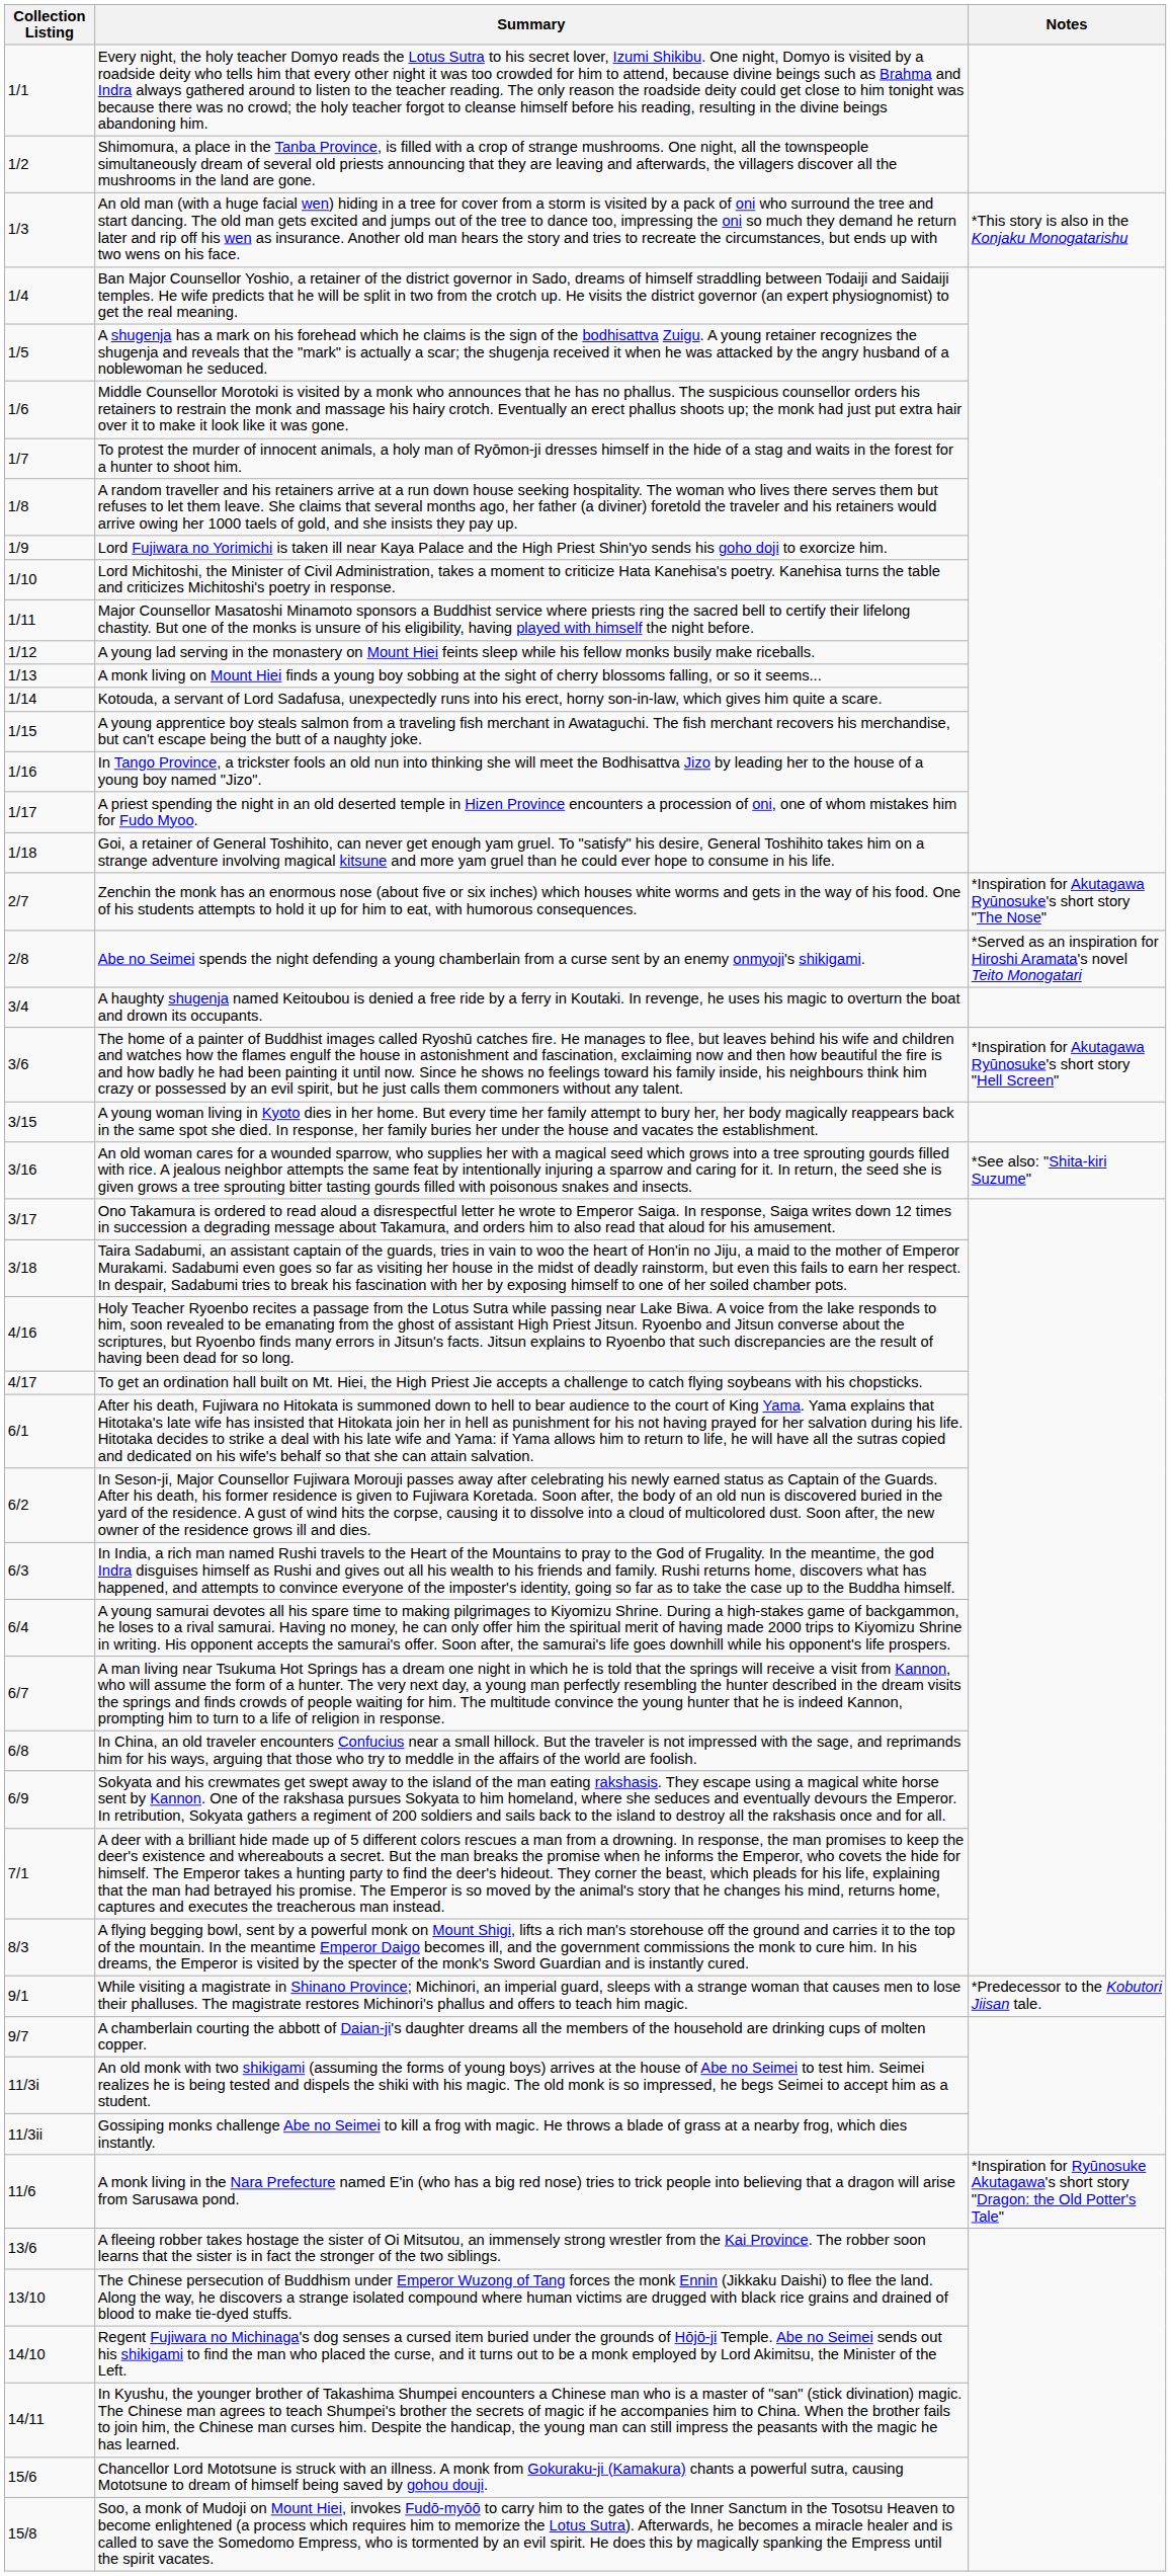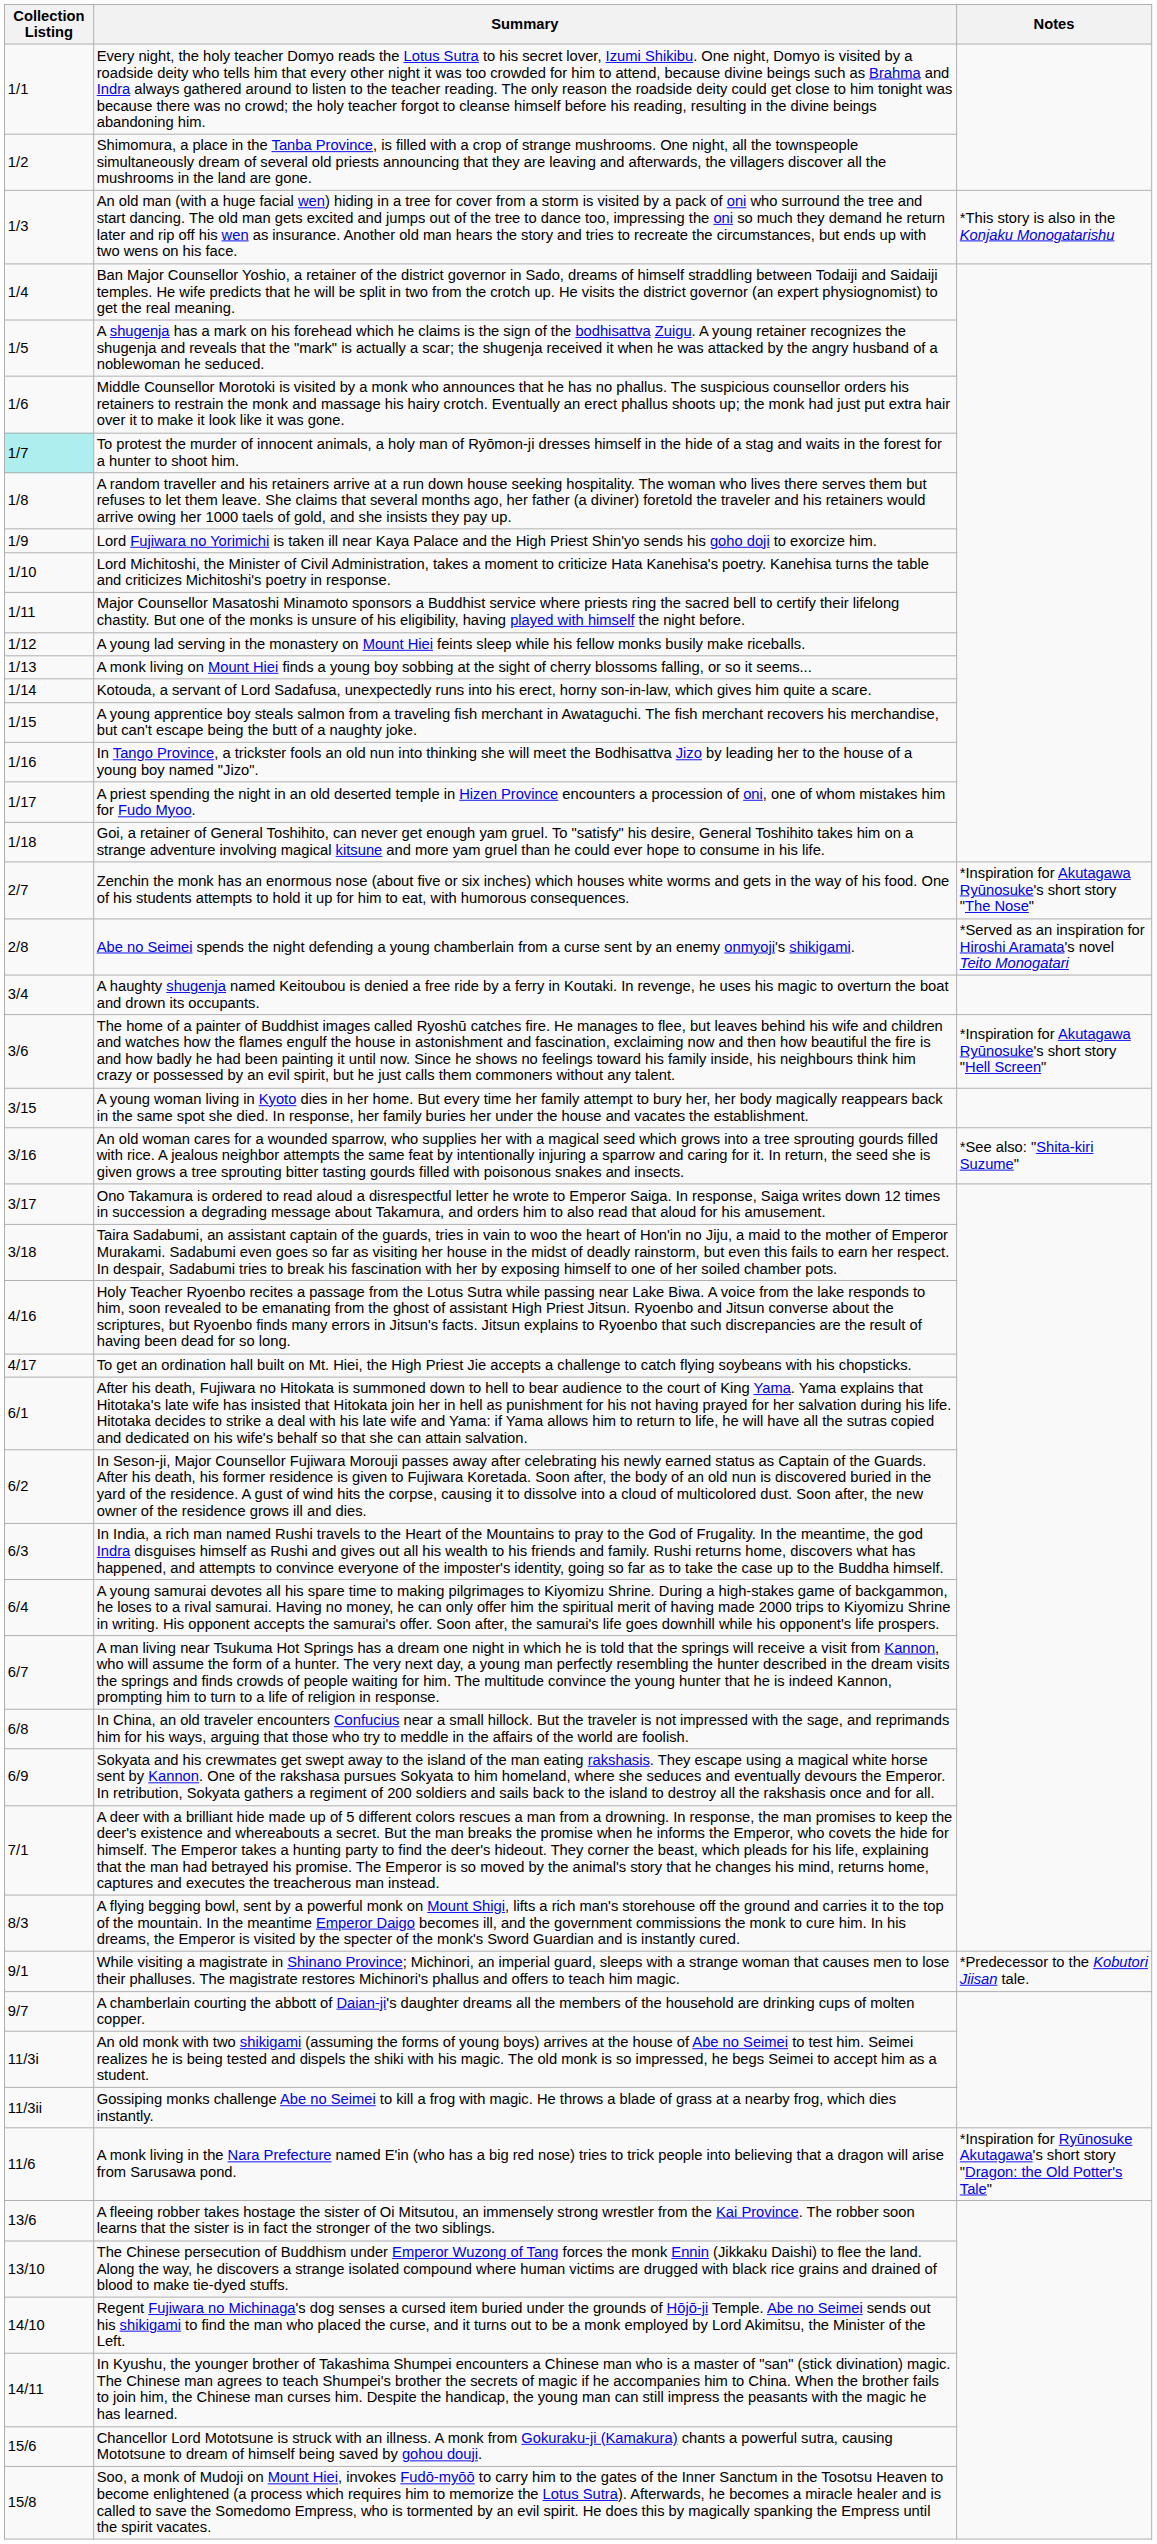row 8 | Collection Listing: no background -> paleturquoise background
